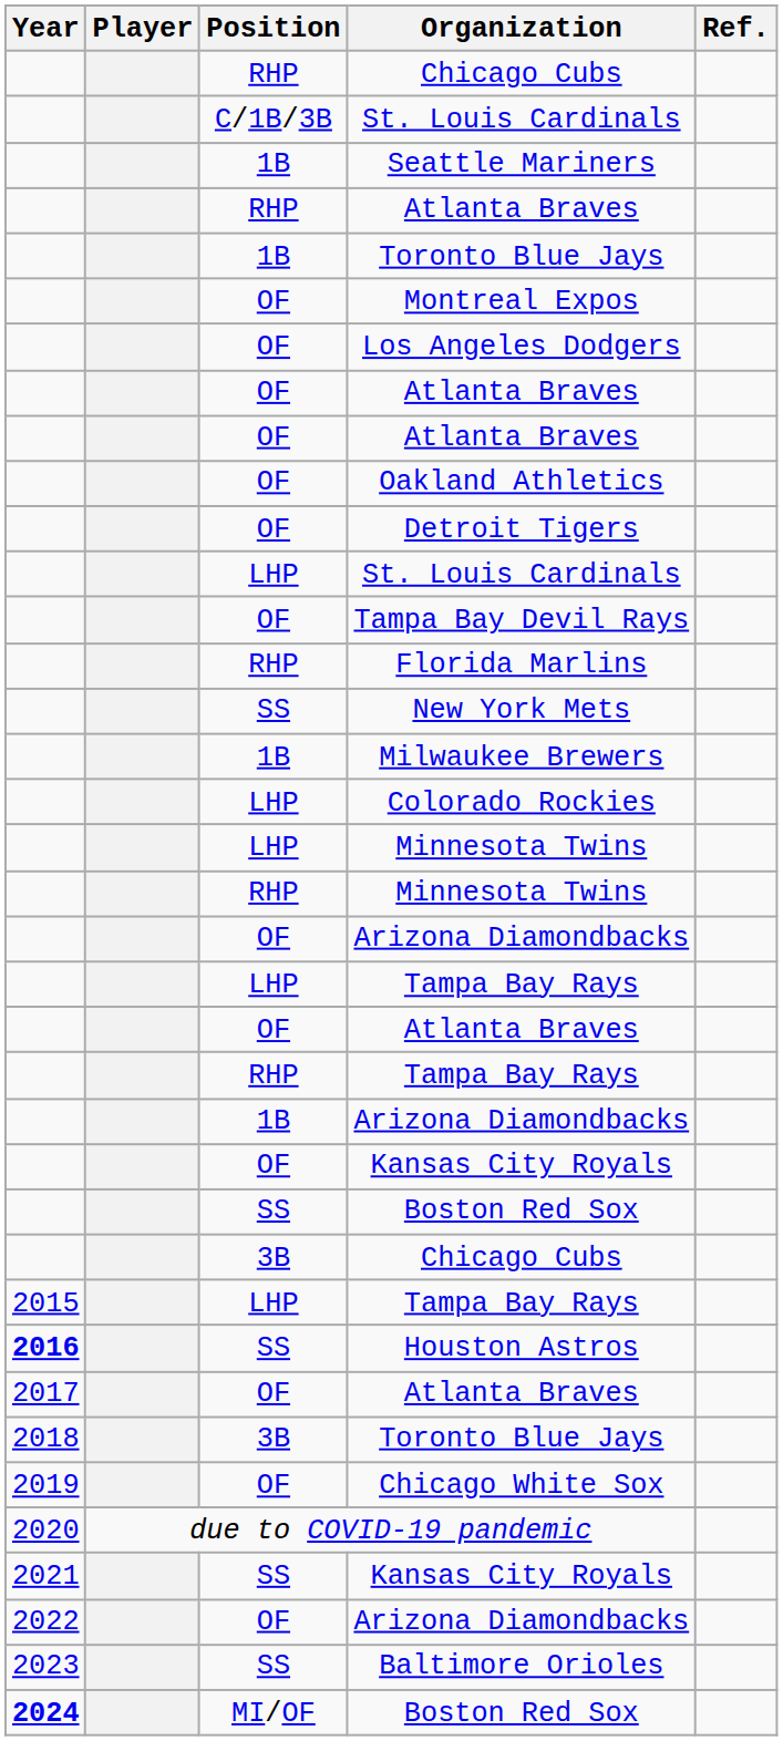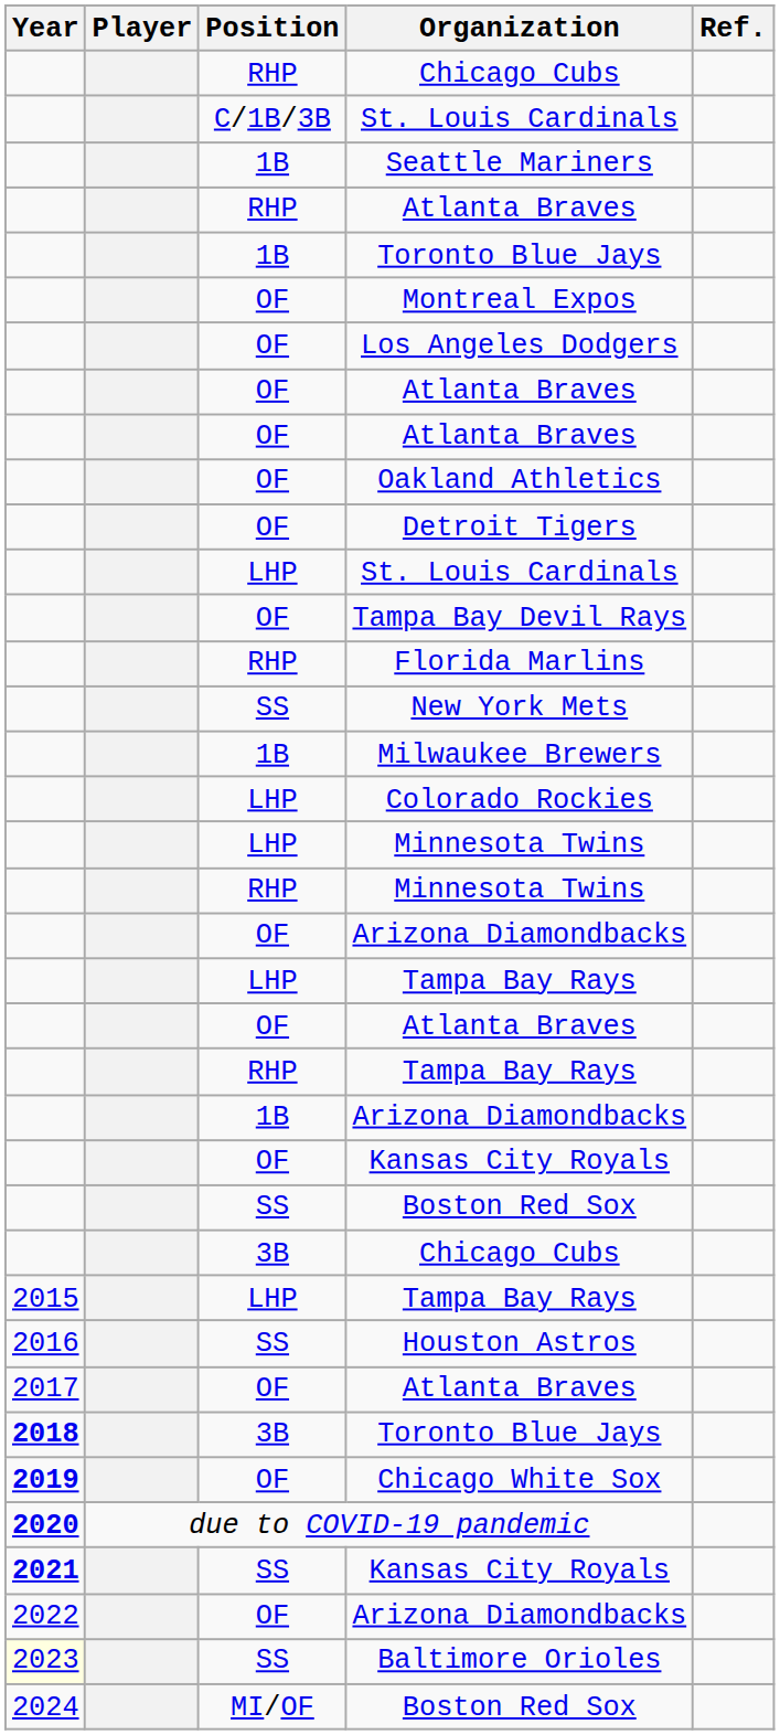Houston Astros | Year: bold -> normal
3B / Toronto Blue Jays | Year: normal -> bold
Chicago White Sox | Year: normal -> bold
due to COVID-19 pandemic | Year: normal -> bold
SS / Kansas City Royals | Year: normal -> bold
Baltimore Orioles | Year: no background -> lightyellow background
MI/OF / Boston Red Sox | Year: bold -> normal
